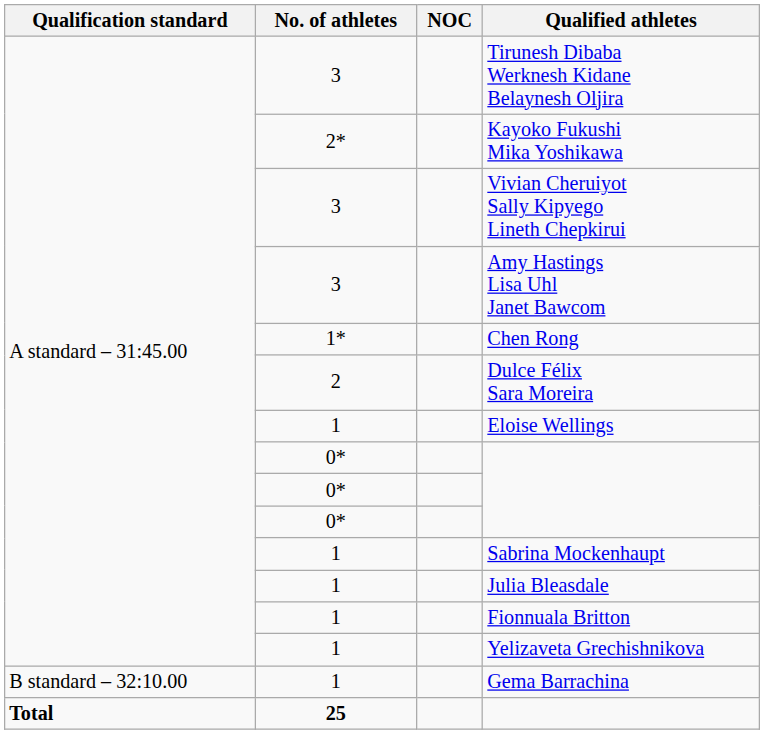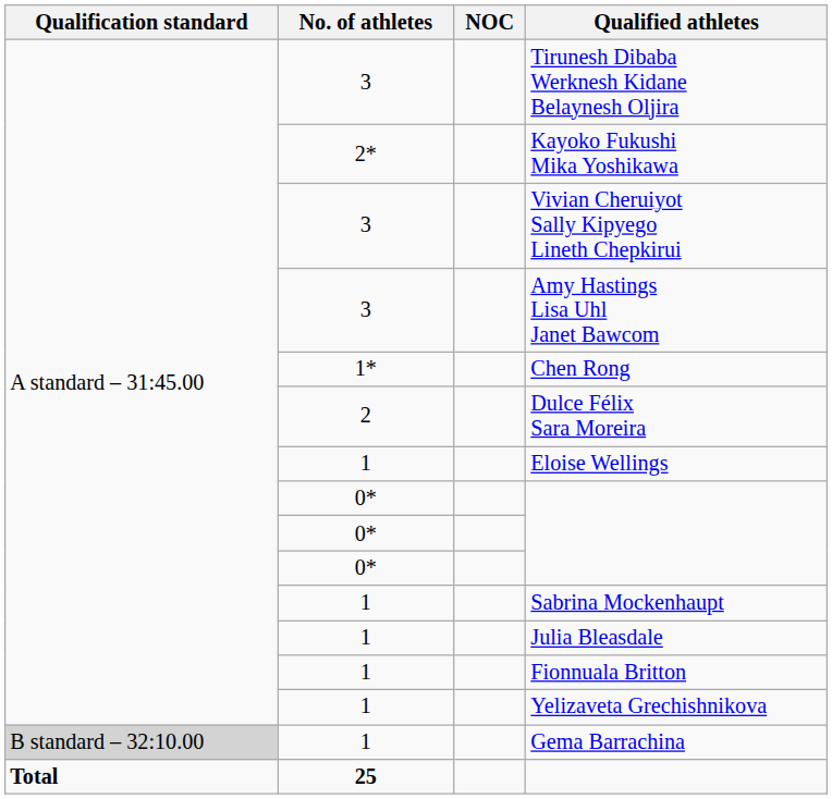Gema Barrachina | Qualification standard: no background -> lightgrey background
